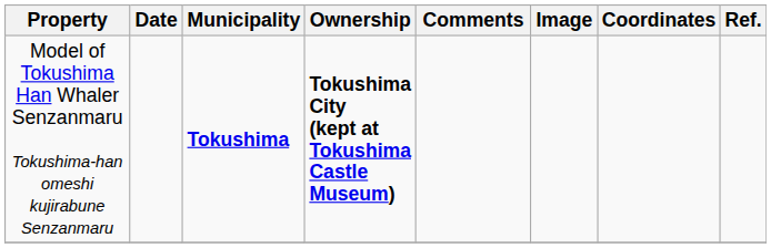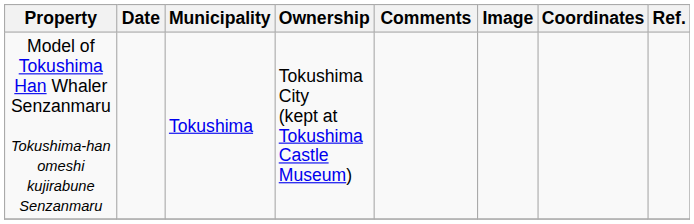row 2 | Municipality: bold -> normal
row 2 | Ownership: bold -> normal
